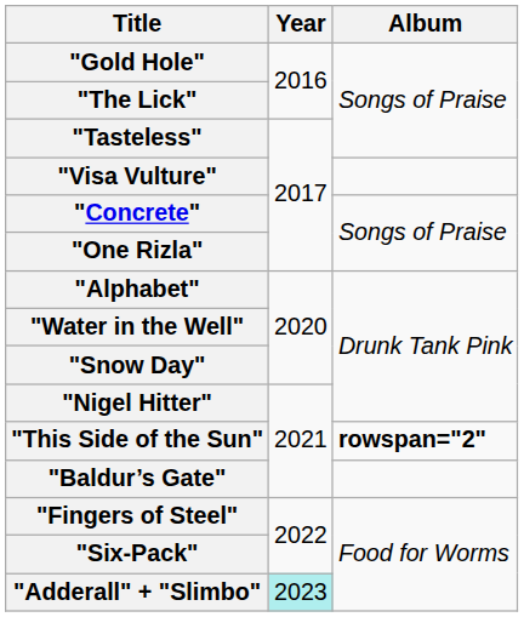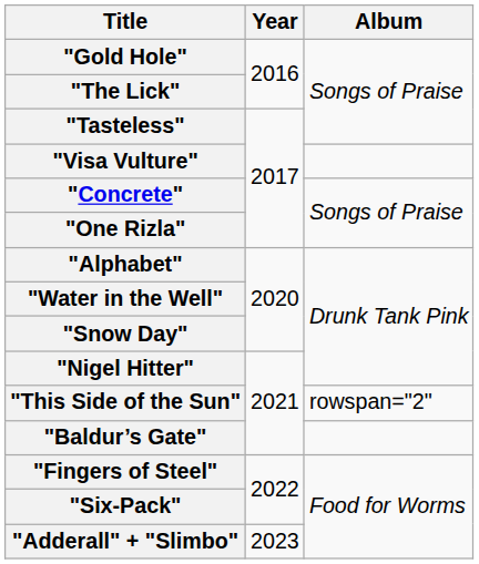"This Side of the Sun" | Album: bold -> normal
"Adderall" + "Slimbo" | Year: paleturquoise background -> no background
